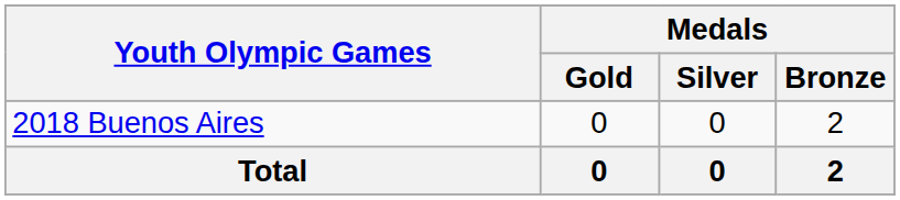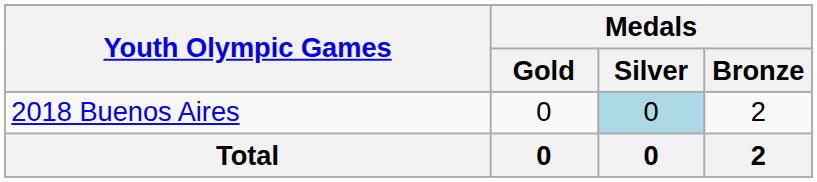2018 Buenos Aires | Medals / Silver: no background -> lightblue background
